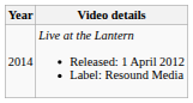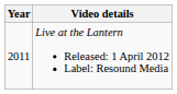row 2 | Year: 2014 -> 2011
